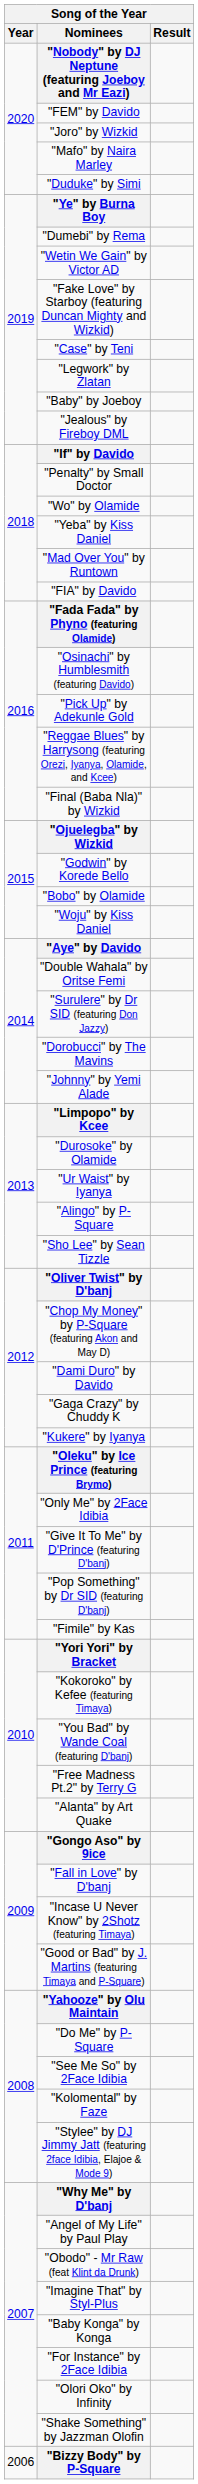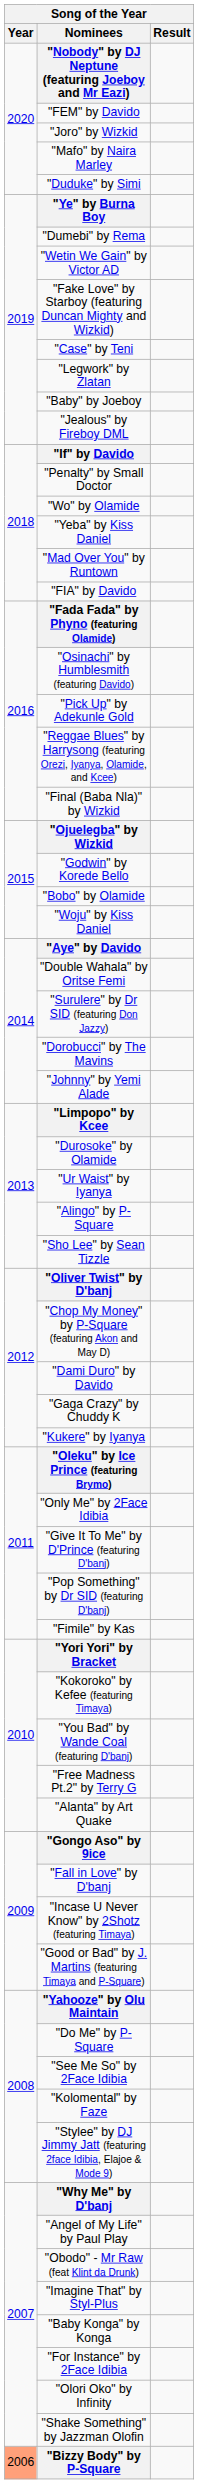"Bizzy Body" by P-Square | Year: no background -> lightsalmon background
